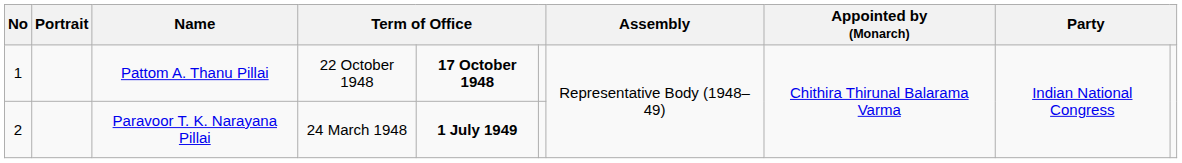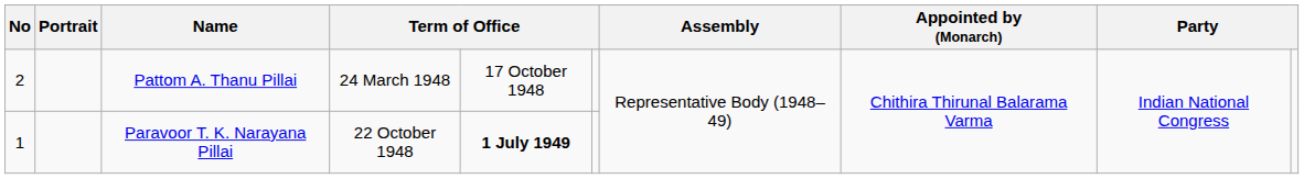Pattom A. Thanu Pillai | No: 1 -> 2
Pattom A. Thanu Pillai | column 4: 22 October 1948 -> 24 March 1948
Pattom A. Thanu Pillai | column 5: bold -> normal
Paravoor T. K. Narayana Pillai | No: 2 -> 1
Paravoor T. K. Narayana Pillai | column 4: 24 March 1948 -> 22 October 1948
